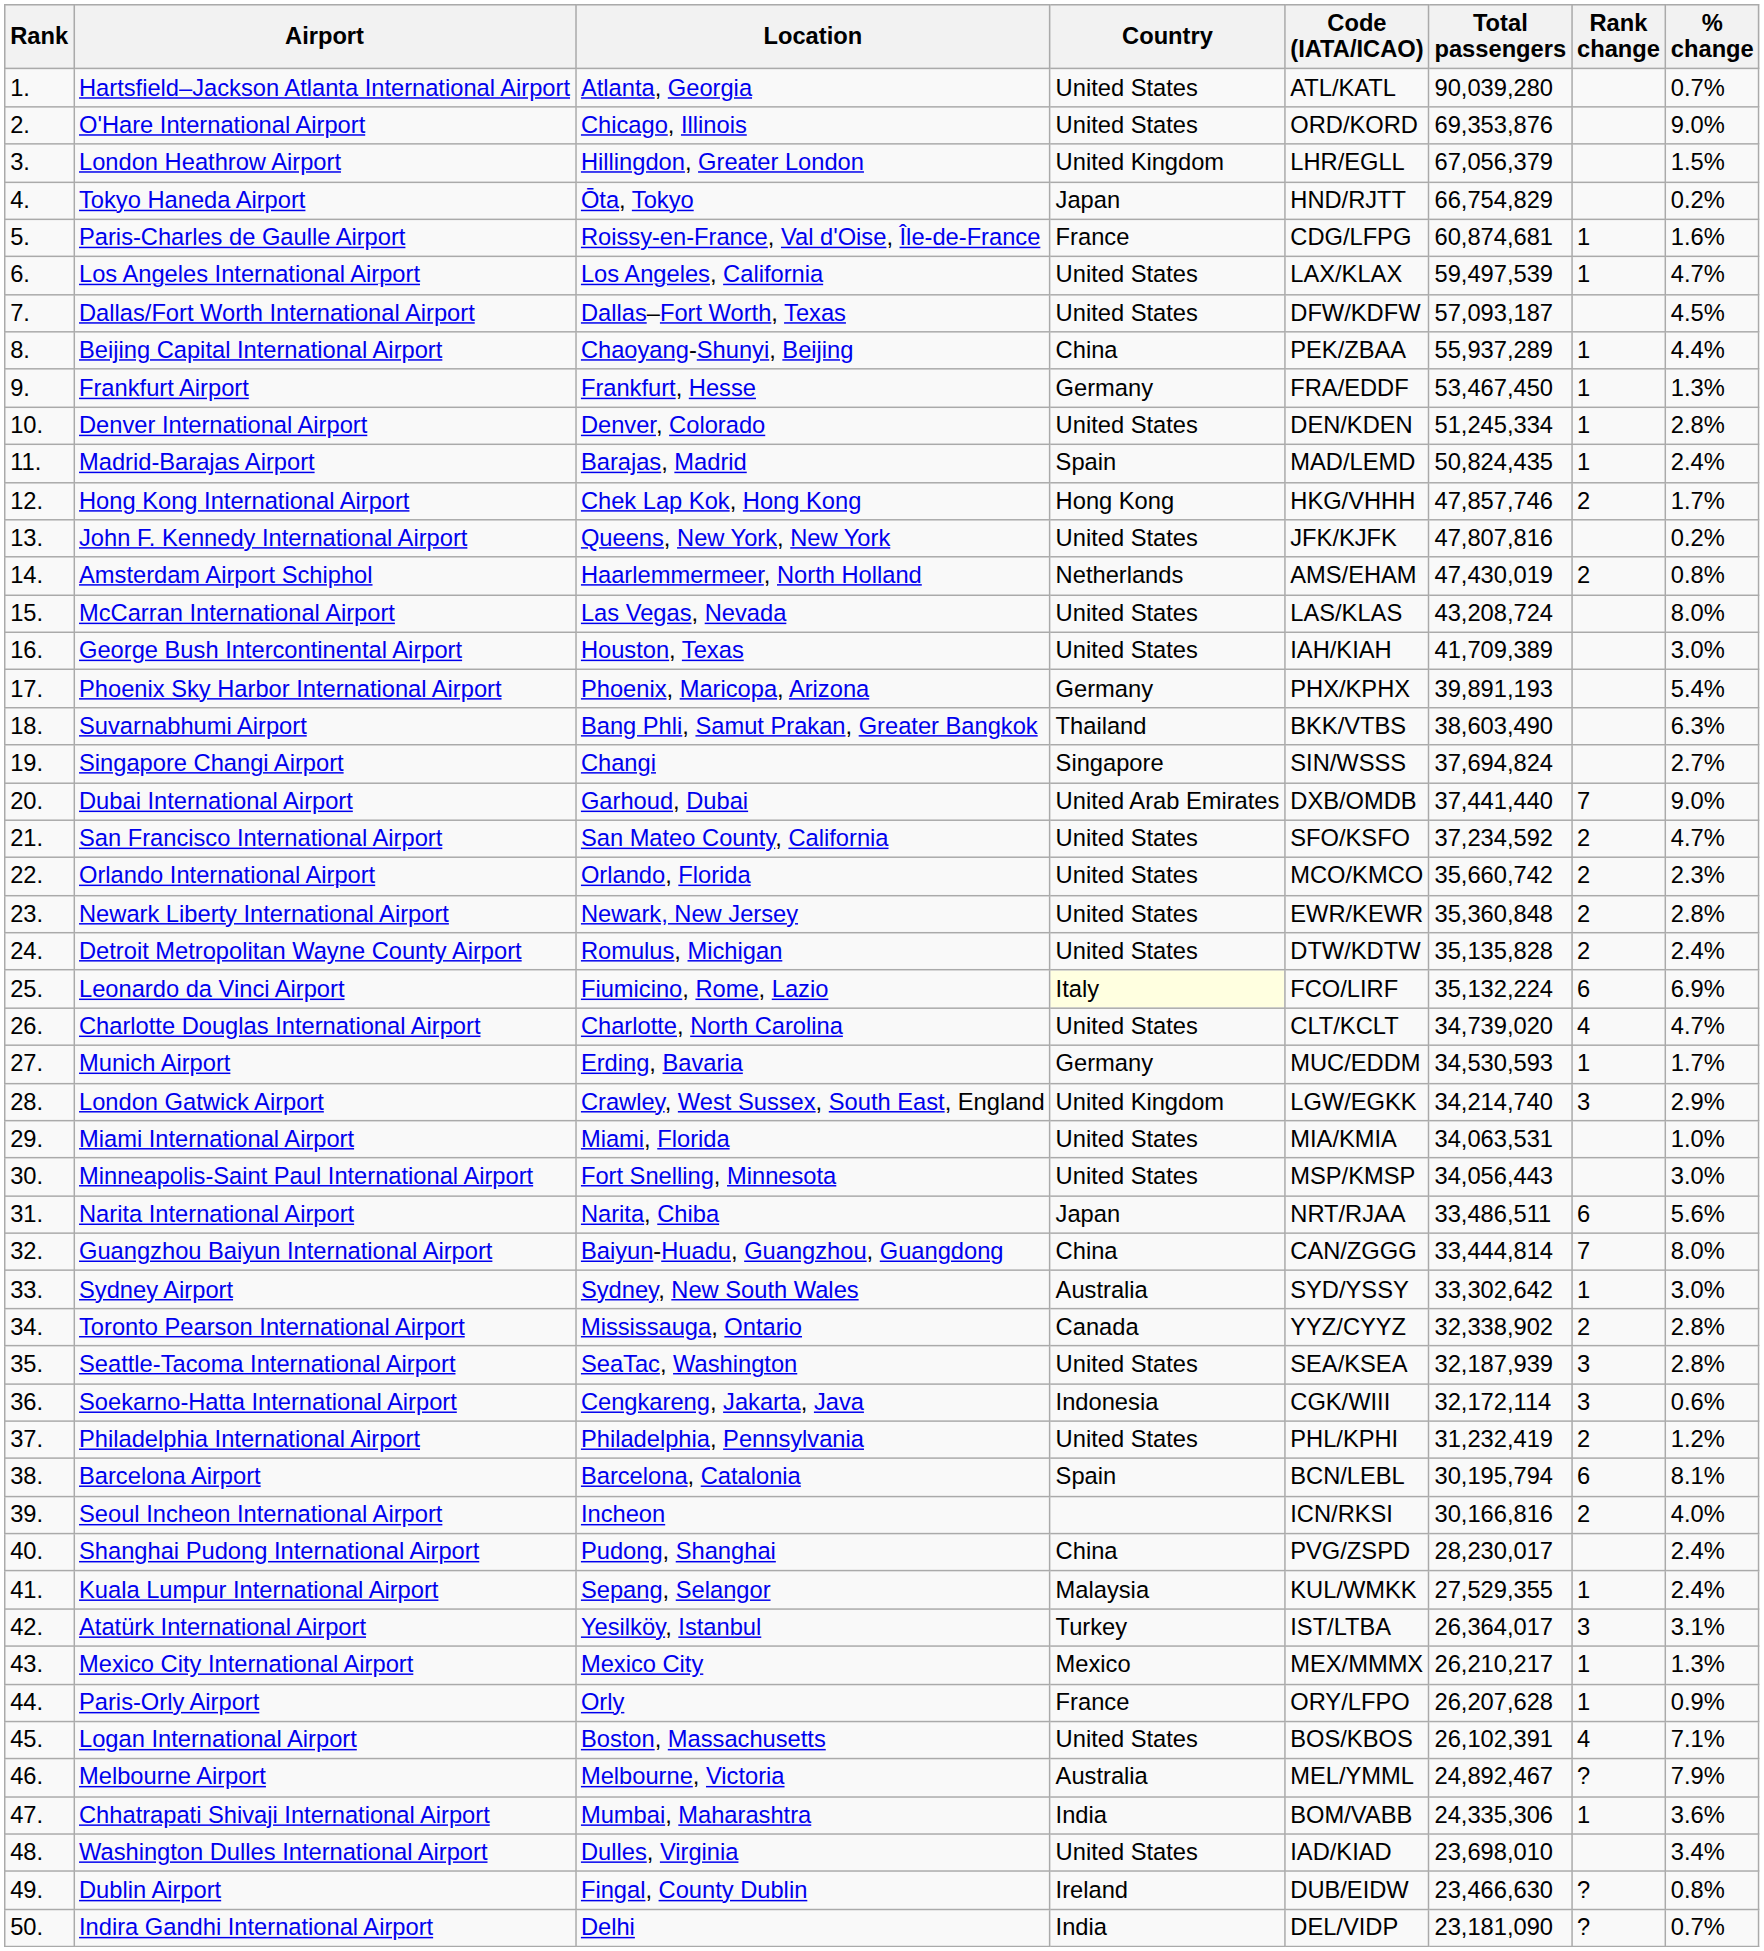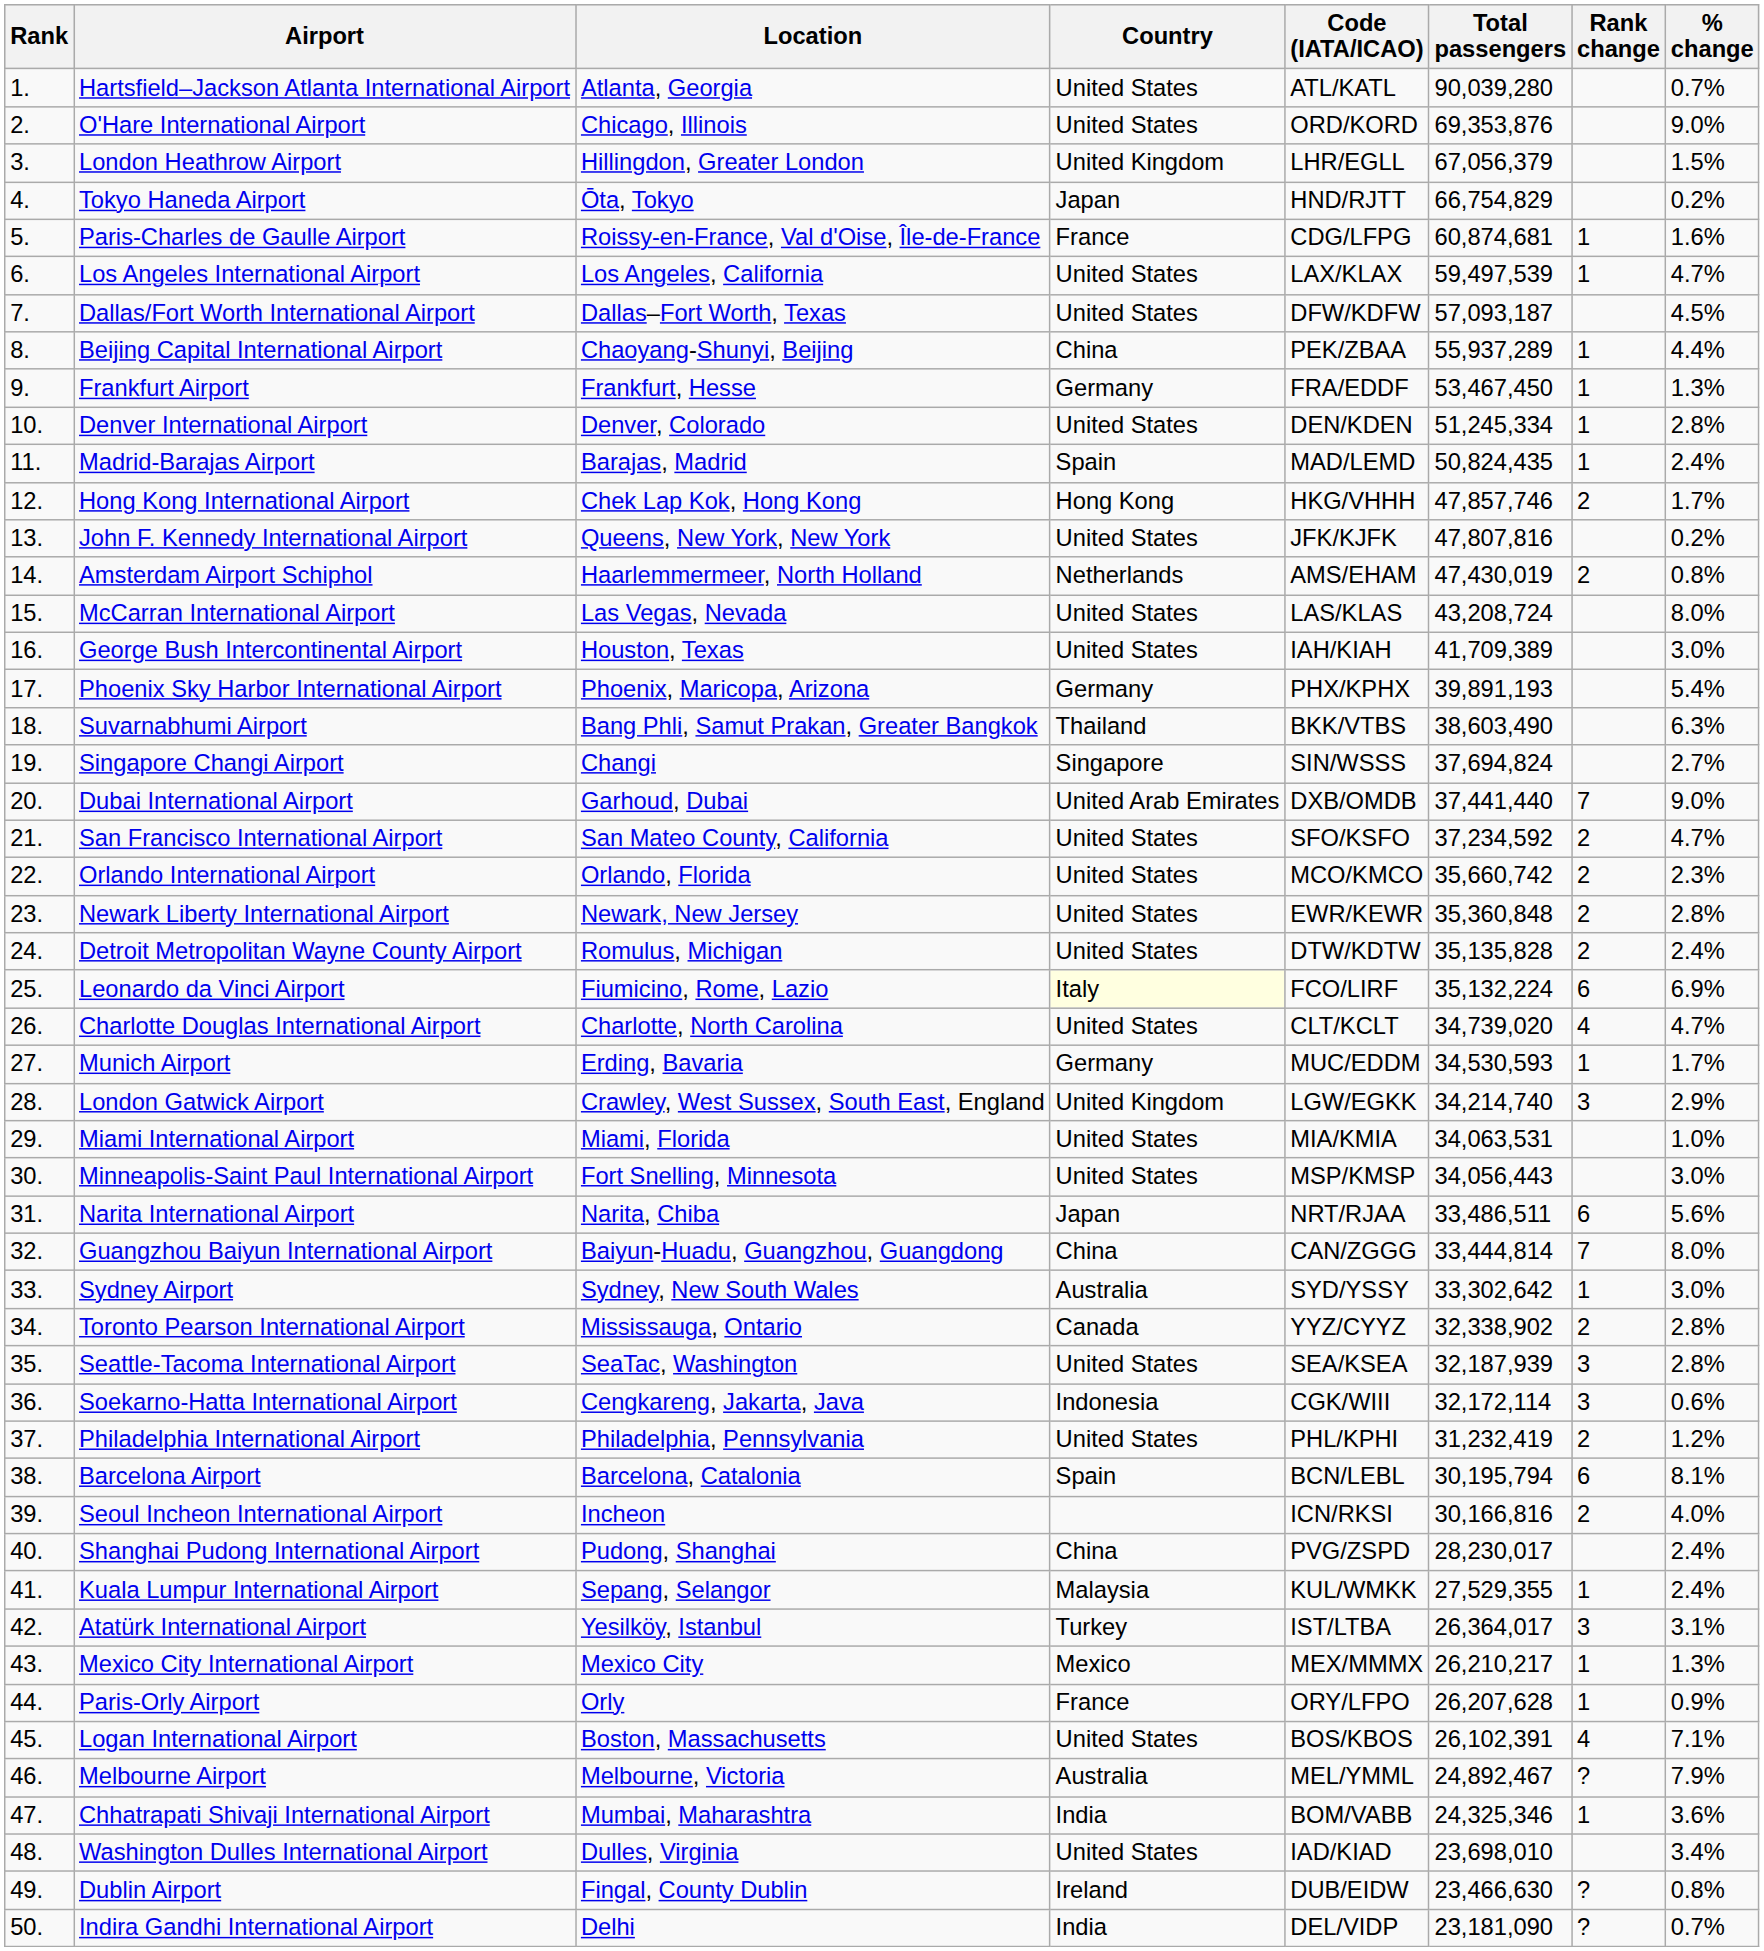Chhatrapati Shivaji International Airport | Total passengers: 24,335,306 -> 24,325,346
